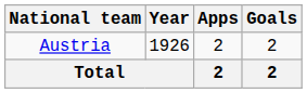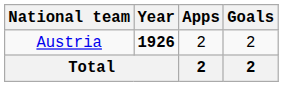Austria | Year: normal -> bold
